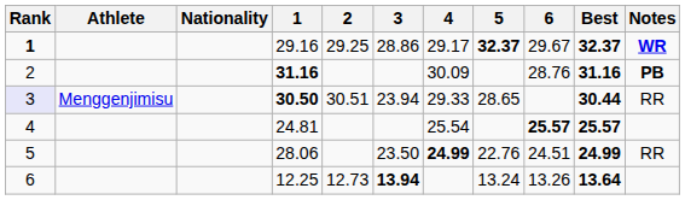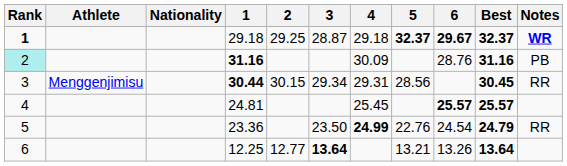row 2 | 1: 29.16 -> 29.18
row 2 | 3: 28.86 -> 28.87
row 2 | 4: 29.17 -> 29.18
row 2 | 6: normal -> bold
row 3 | Rank: no background -> paleturquoise background
row 3 | Notes: bold -> normal
row 4 | Rank: lavender background -> no background
row 4 | 1: 30.50 -> 30.44
row 4 | 2: 30.51 -> 30.15
row 4 | 3: 23.94 -> 29.34
row 4 | 4: 29.33 -> 29.31
row 4 | 5: 28.65 -> 28.56
row 4 | Best: 30.44 -> 30.45
row 5 | 4: 25.54 -> 25.45
row 6 | 1: 28.06 -> 23.36
row 6 | 6: 24.51 -> 24.54
row 6 | Best: 24.99 -> 24.79
row 7 | 2: 12.73 -> 12.77
row 7 | 3: 13.94 -> 13.64
row 7 | 5: 13.24 -> 13.21
